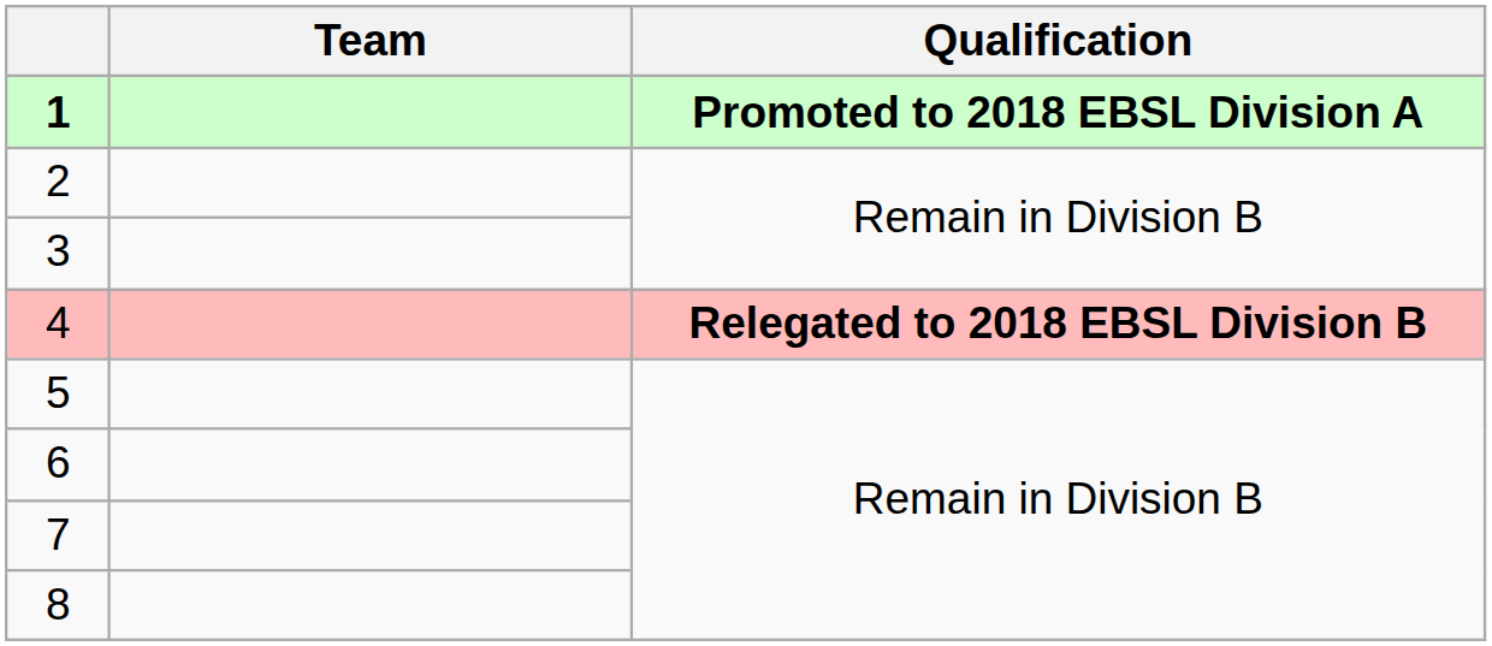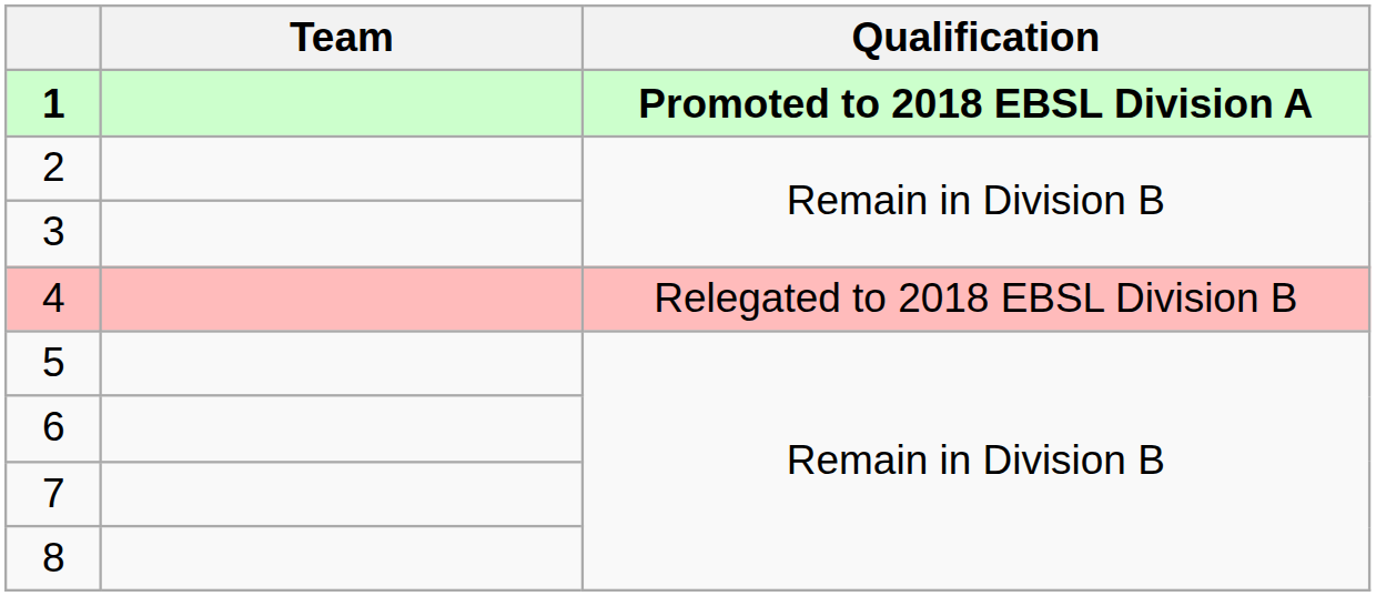4 | Qualification: bold -> normal
